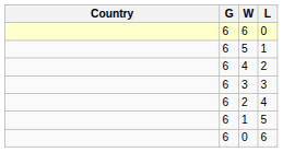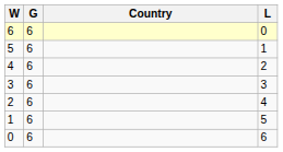columns swapped: Country <-> W
